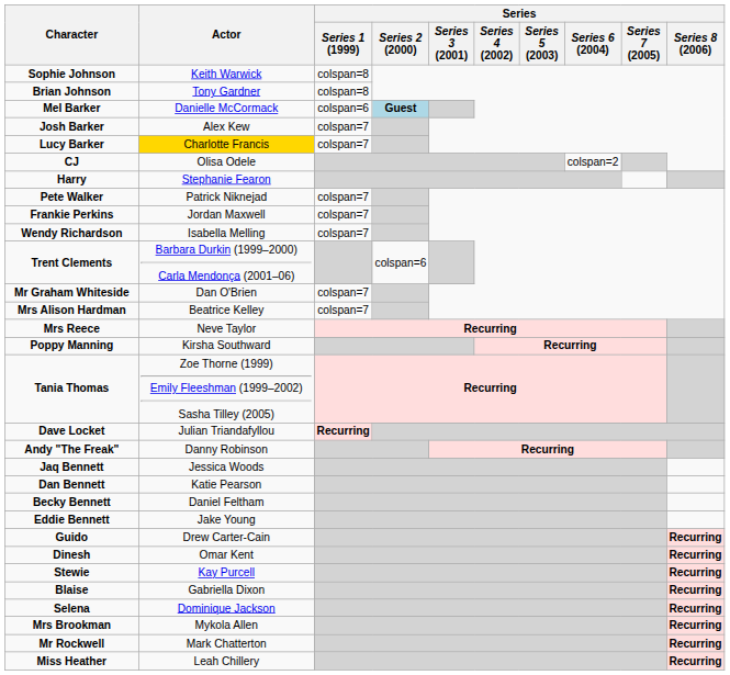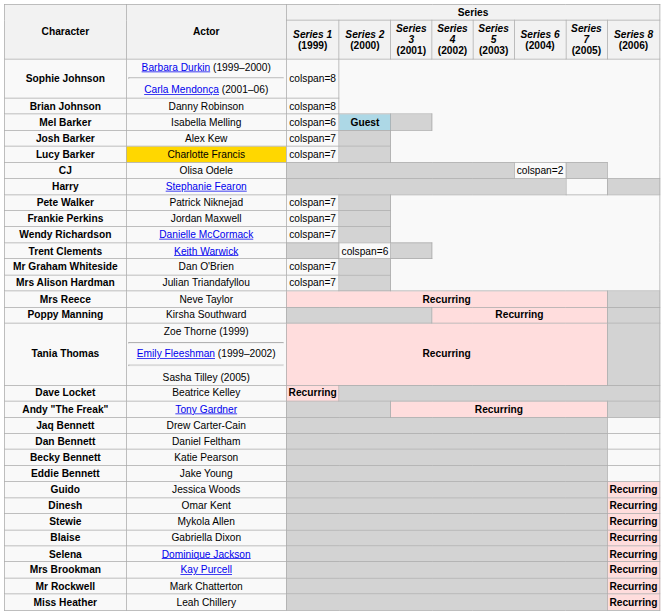Sophie Johnson | Actor: Keith Warwick -> Barbara Durkin (1999–2000) Carla Mendonça (2001–06)
Brian Johnson | Actor: Tony Gardner -> Danny Robinson
Mel Barker | Actor: Danielle McCormack -> Isabella Melling
Wendy Richardson | Actor: Isabella Melling -> Danielle McCormack
Trent Clements | Actor: Barbara Durkin (1999–2000) Carla Mendonça (2001–06) -> Keith Warwick
Mrs Alison Hardman | Actor: Beatrice Kelley -> Julian Triandafyllou
Dave Locket | Actor: Julian Triandafyllou -> Beatrice Kelley
Andy "The Freak" | Actor: Danny Robinson -> Tony Gardner
Jaq Bennett | Actor: Jessica Woods -> Drew Carter-Cain
Dan Bennett | Actor: Katie Pearson -> Daniel Feltham
Becky Bennett | Actor: Daniel Feltham -> Katie Pearson
Guido | Actor: Drew Carter-Cain -> Jessica Woods
Stewie | Actor: Kay Purcell -> Mykola Allen
Mrs Brookman | Actor: Mykola Allen -> Kay Purcell
